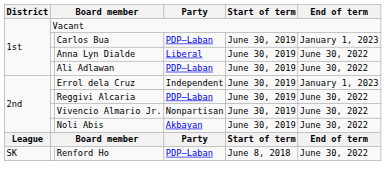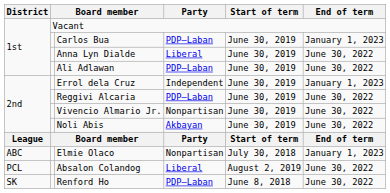+ row: ABC | Elmie Olaco | Nonpartisan | July 30, 2018 | January 1, 2023
+ row: PCL | Absalon Colandog | Liberal | August 2, 2019 | June 30, 2022
